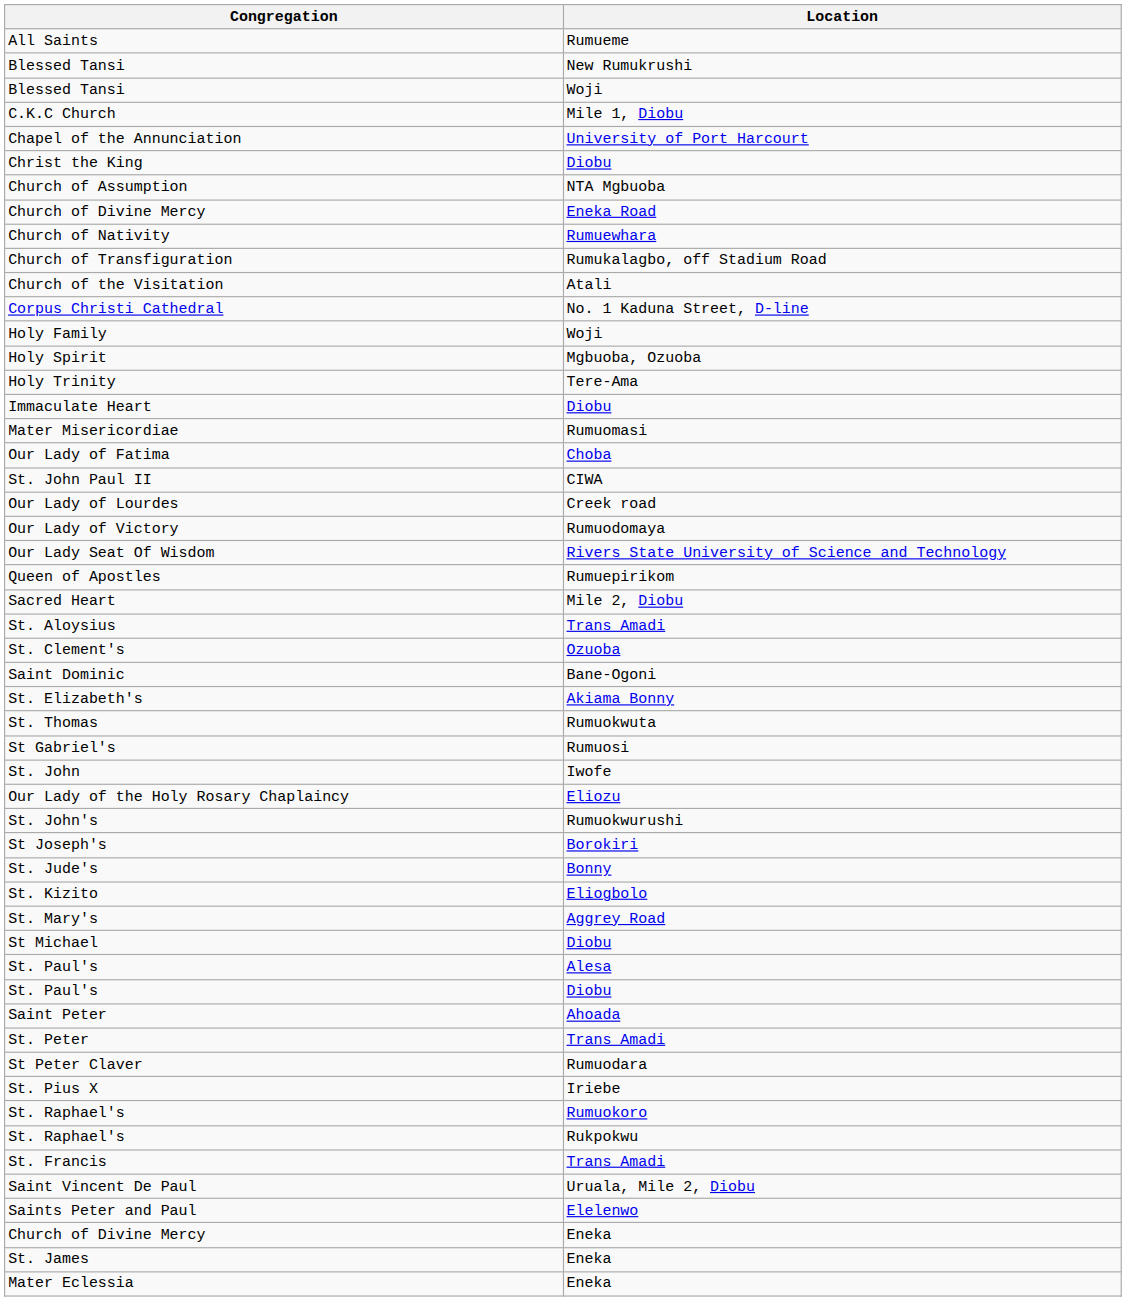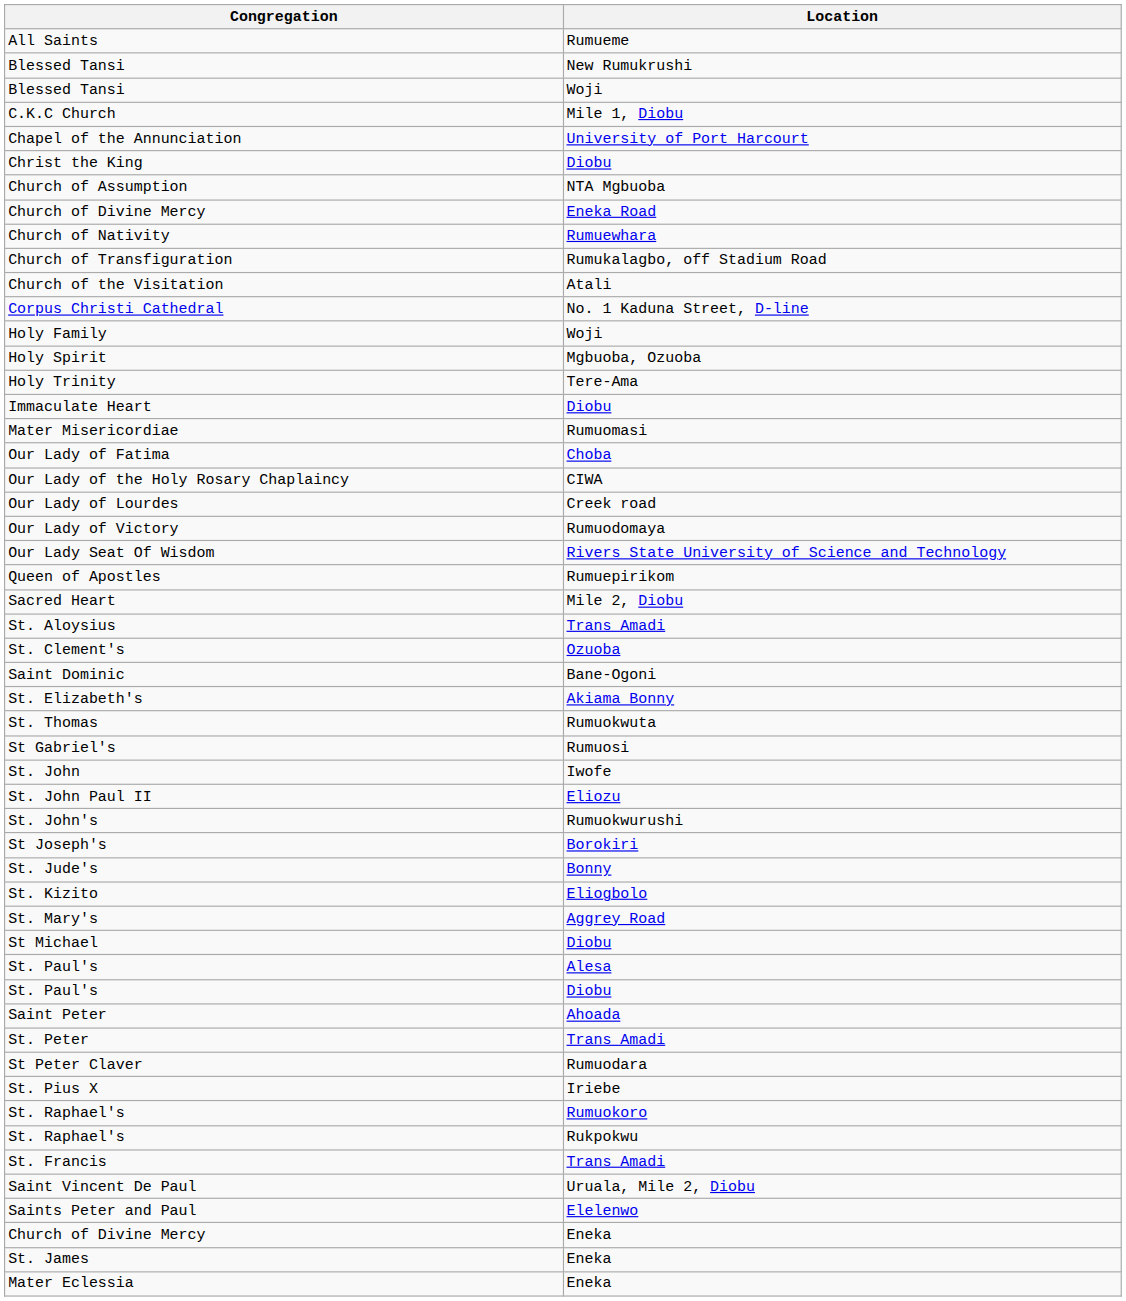row 20 | Congregation: St. John Paul II -> Our Lady of the Holy Rosary Chaplaincy
row 33 | Congregation: Our Lady of the Holy Rosary Chaplaincy -> St. John Paul II
